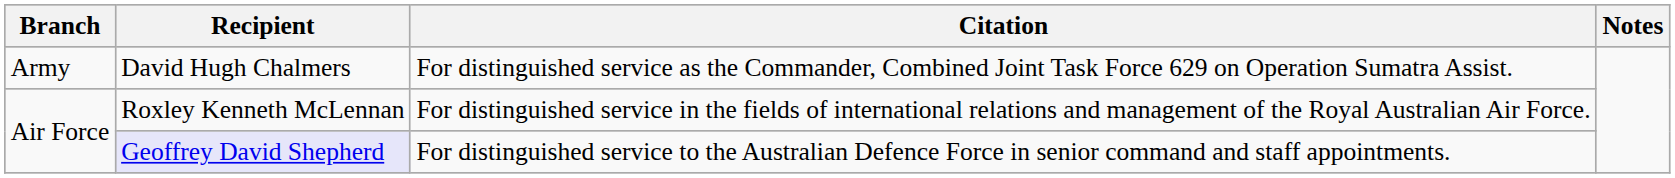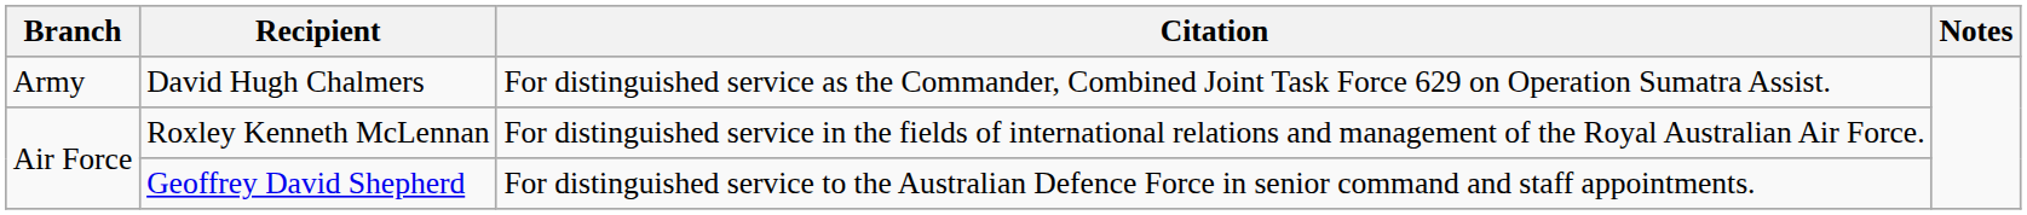Geoffrey David Shepherd | Recipient: lavender background -> no background
